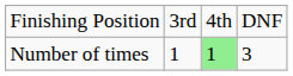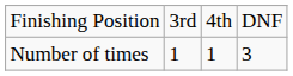Number of times | column 3: lightgreen background -> no background
